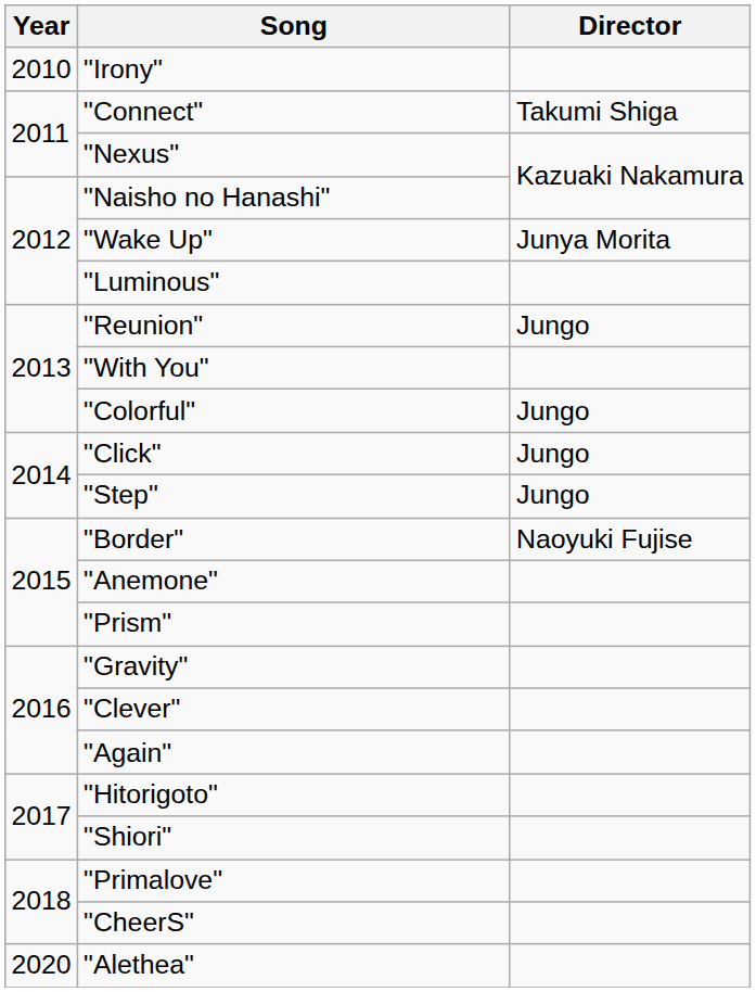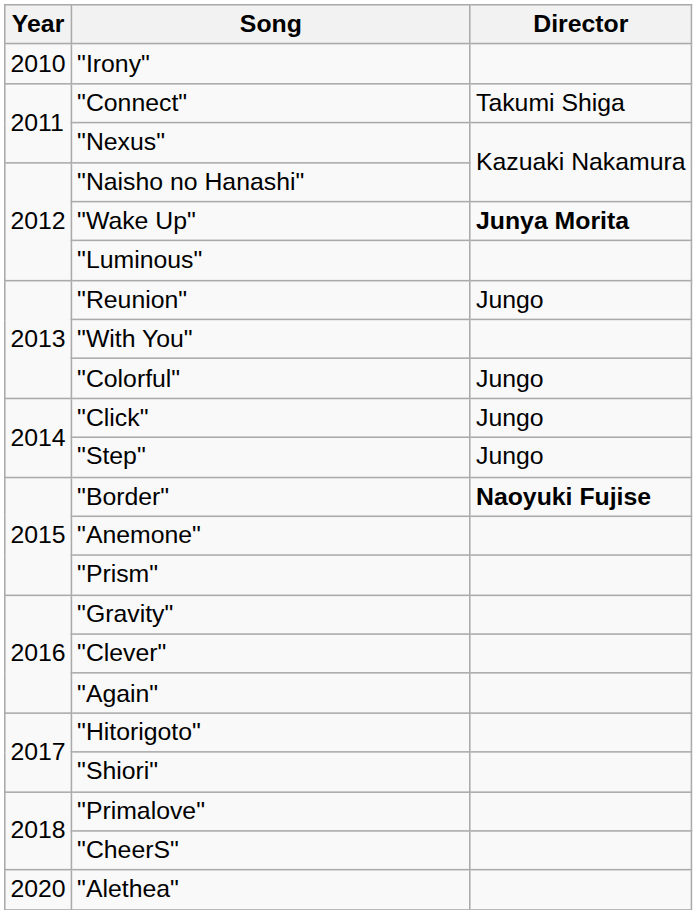"Wake Up" | Director: normal -> bold
"Border" | Director: normal -> bold
